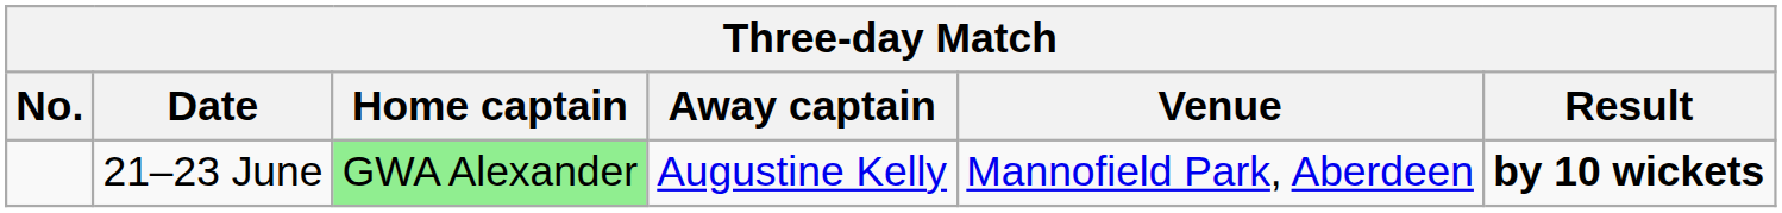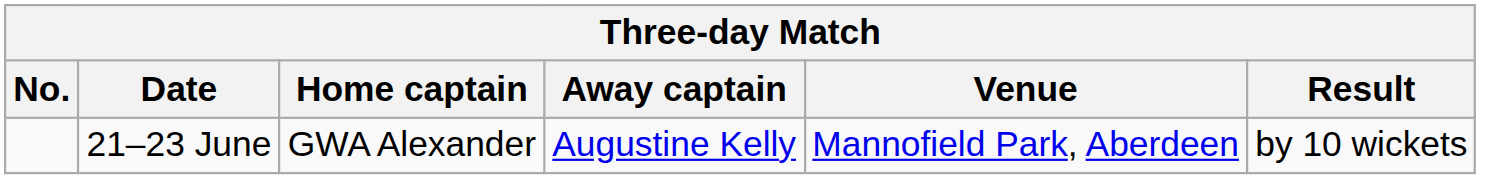21–23 June | Home captain: lightgreen background -> no background
21–23 June | Result: bold -> normal
